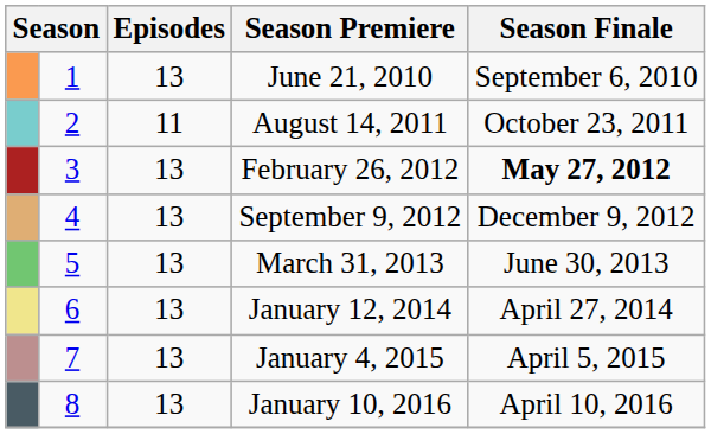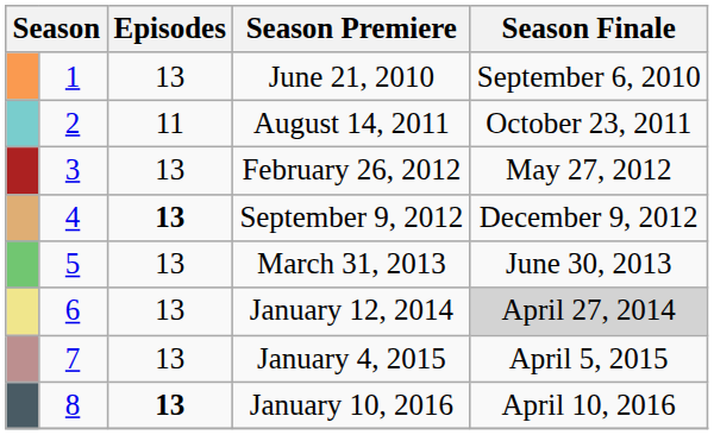February 26, 2012 | Season Finale: bold -> normal
September 9, 2012 | Episodes: normal -> bold
January 12, 2014 | Season Finale: no background -> lightgrey background
January 10, 2016 | Episodes: normal -> bold
